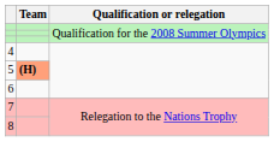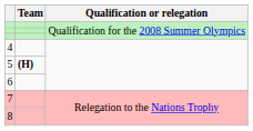5 | Team: lightsalmon background -> no background
